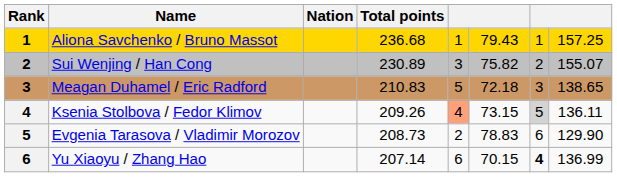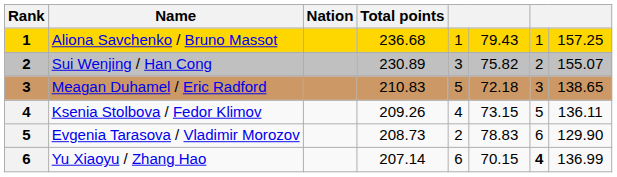Ksenia Stolbova / Fedor Klimov | column 5: lightsalmon background -> no background
Ksenia Stolbova / Fedor Klimov | column 7: lightgrey background -> no background
